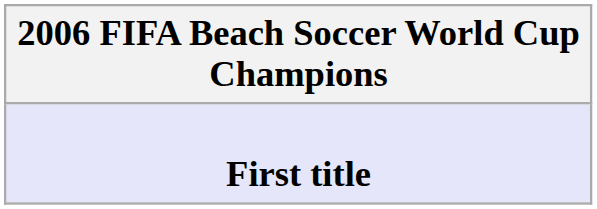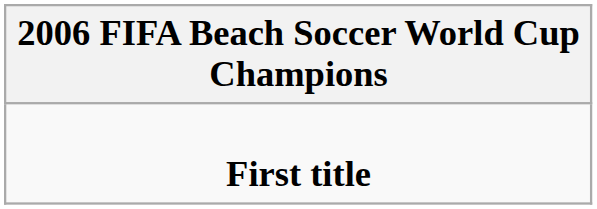row 2 | column 1: lavender background -> no background
